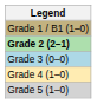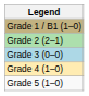row 3 | column 1: bold -> normal
row 6 | column 1: lightgrey background -> no background
